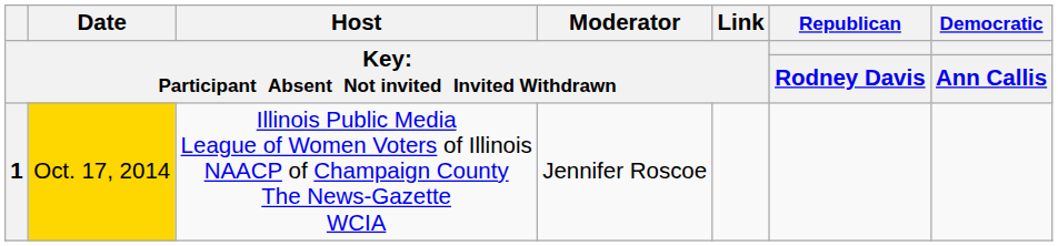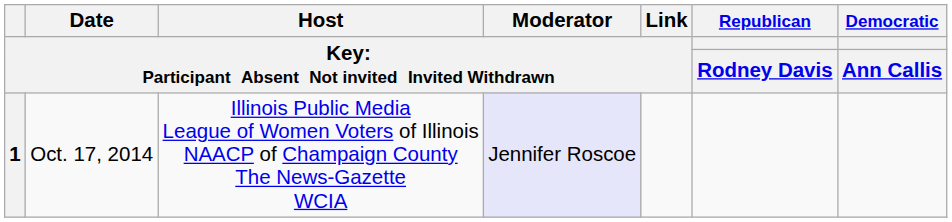1 | column 2: gold background -> no background
1 | column 4: no background -> lavender background
